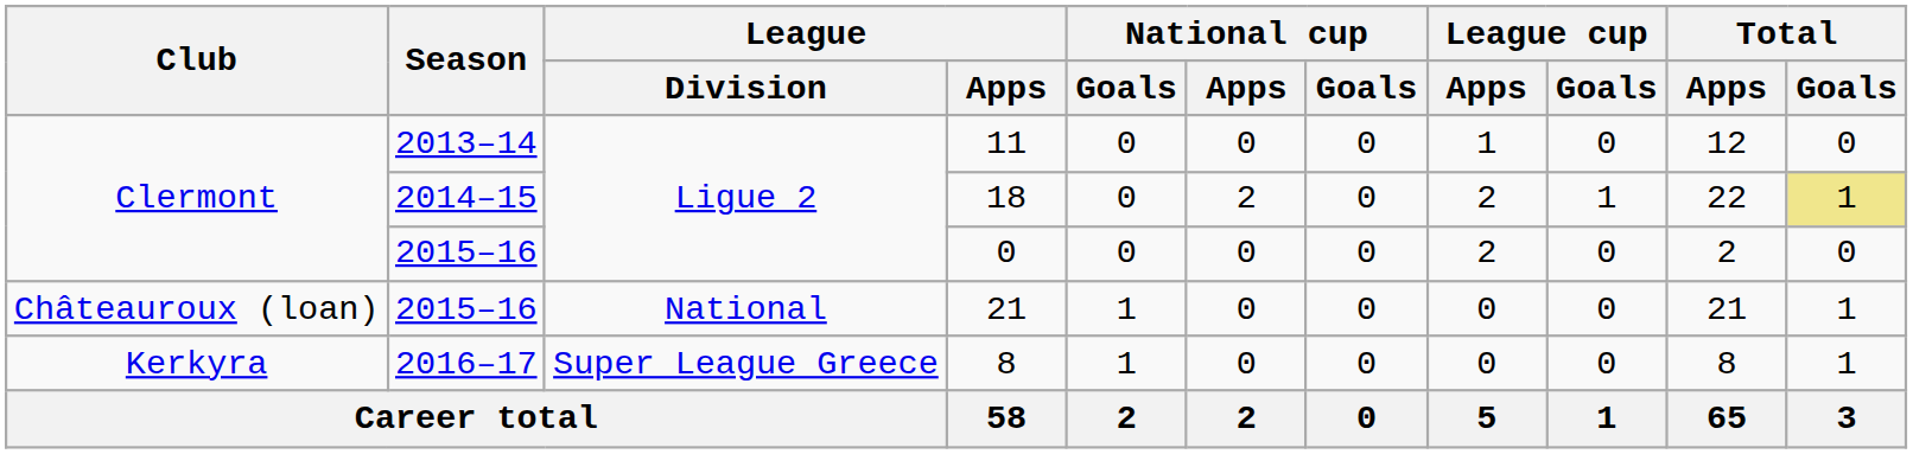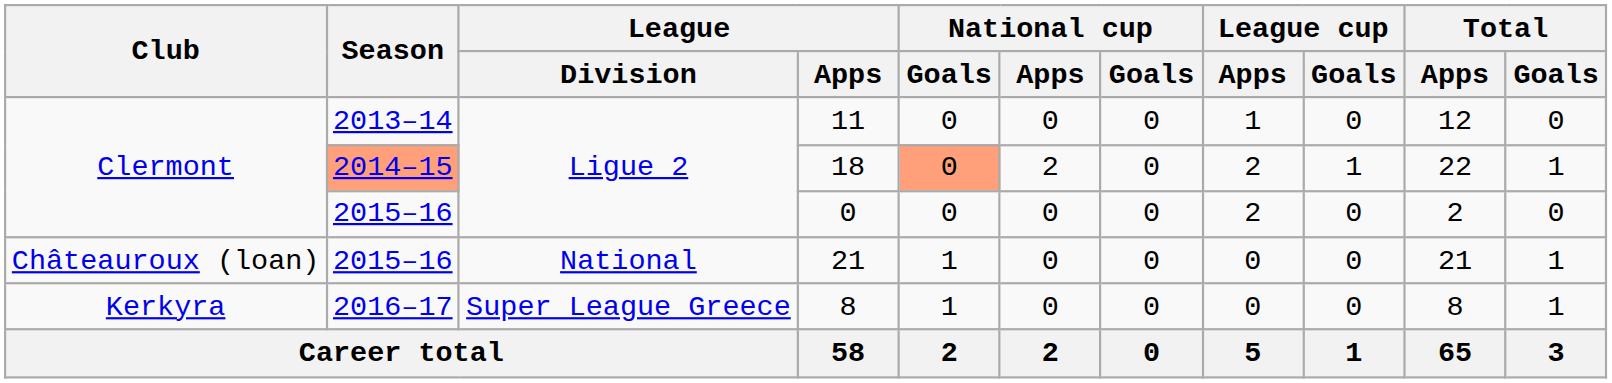18 | Season: no background -> lightsalmon background
18 | column 5: no background -> lightsalmon background
18 | Total / Goals: khaki background -> no background
